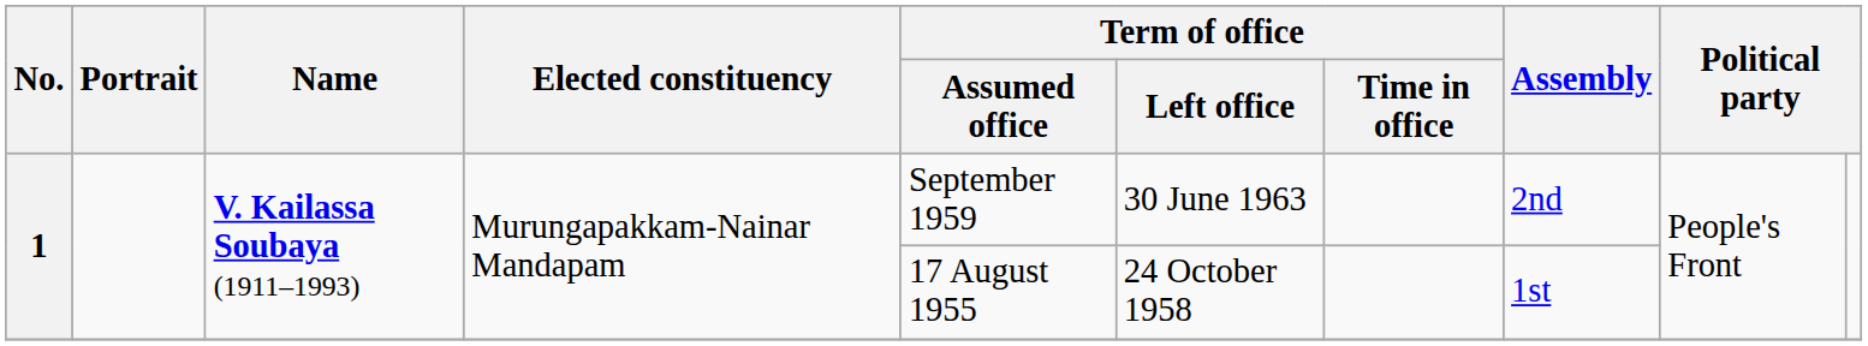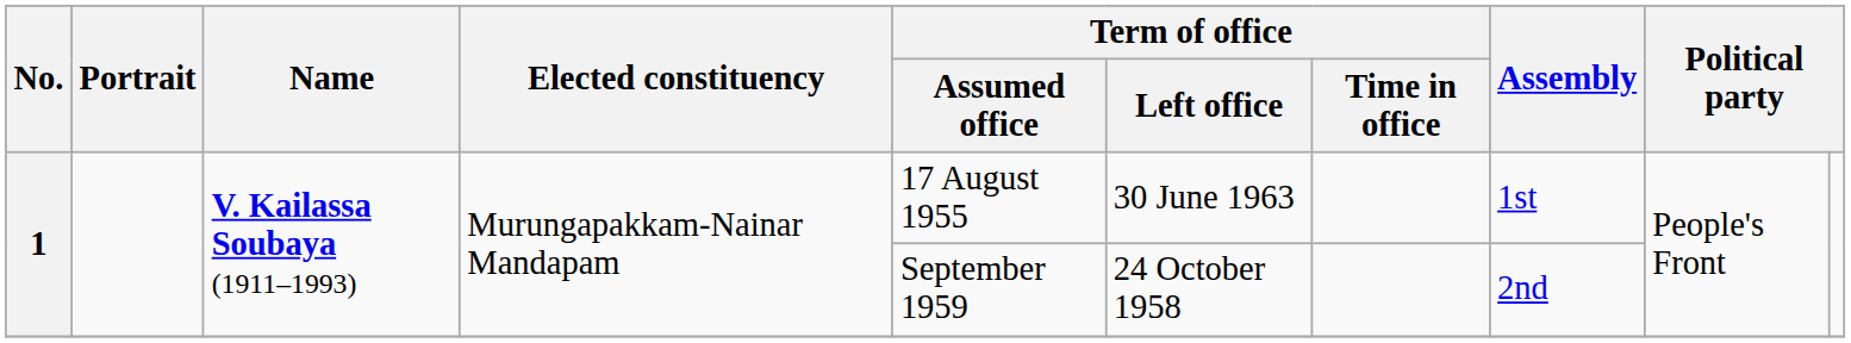row 3 | Term of office / Assumed office: September 1959 -> 17 August 1955
row 3 | Assembly: 2nd -> 1st
row 4 | Term of office / Assumed office: 17 August 1955 -> September 1959
row 4 | Assembly: 1st -> 2nd
